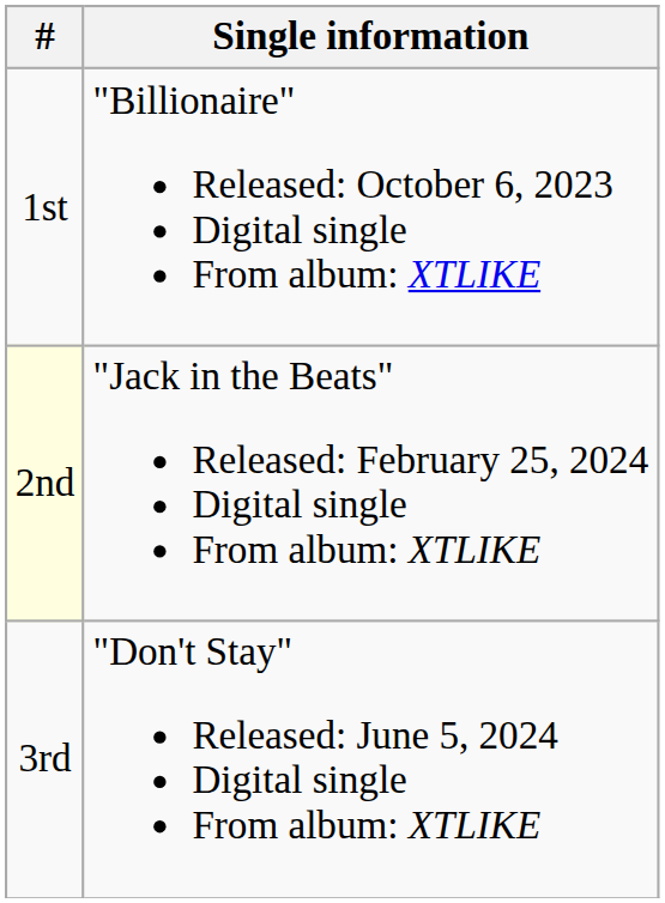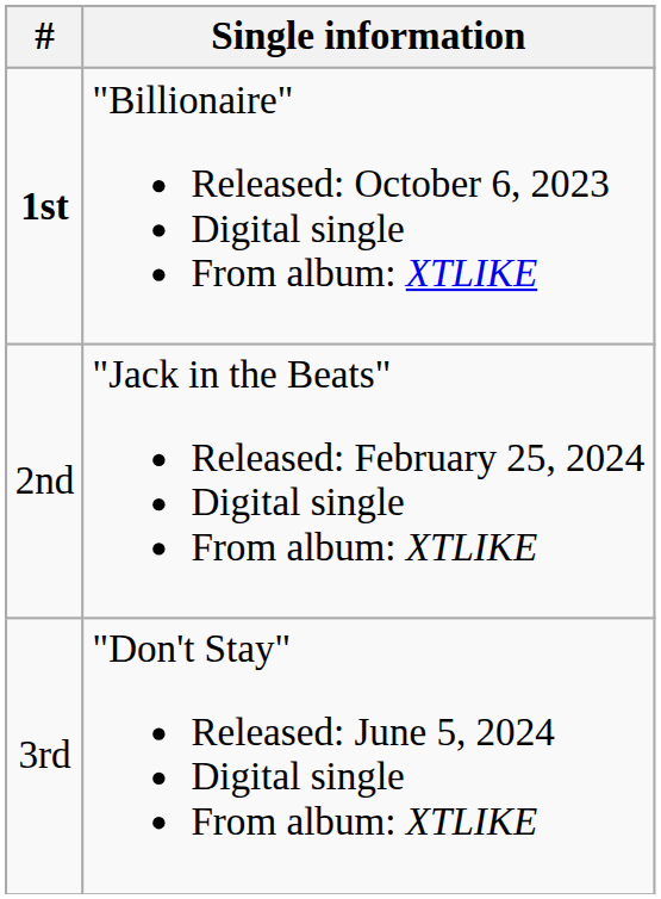1st | #: normal -> bold
2nd | #: lightyellow background -> no background
